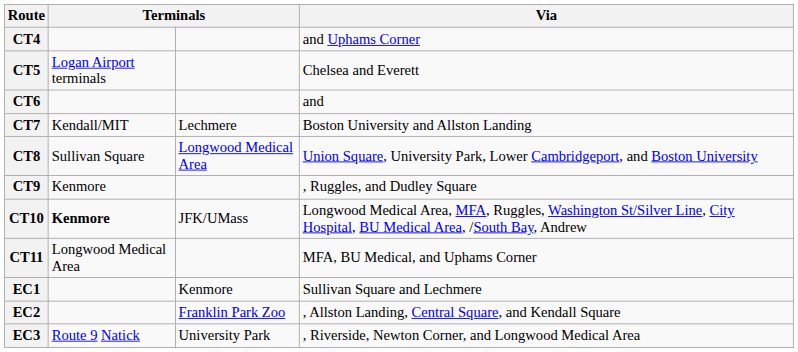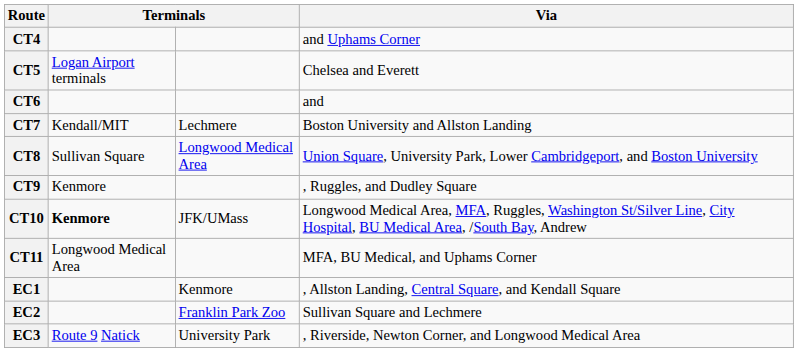EC1 | Via: Sullivan Square and Lechmere -> , Allston Landing, Central Square, and Kendall Square
EC2 | Via: , Allston Landing, Central Square, and Kendall Square -> Sullivan Square and Lechmere
